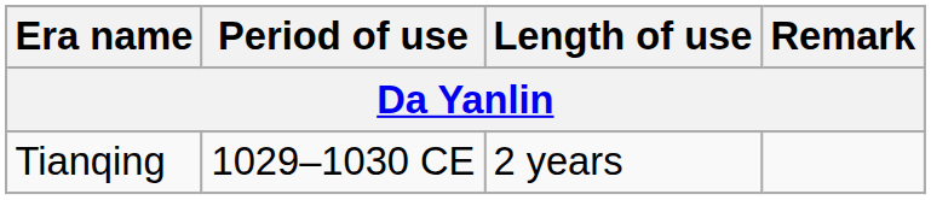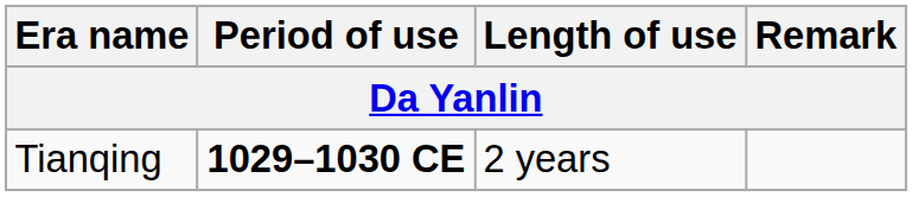Tianqing | Period of use: normal -> bold
